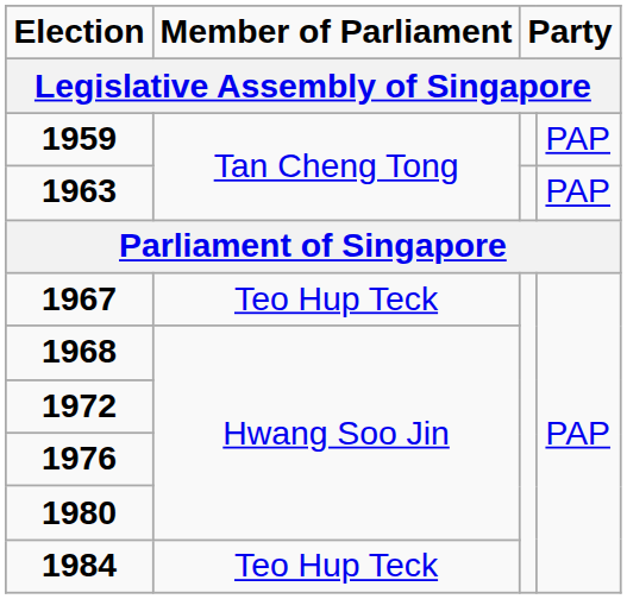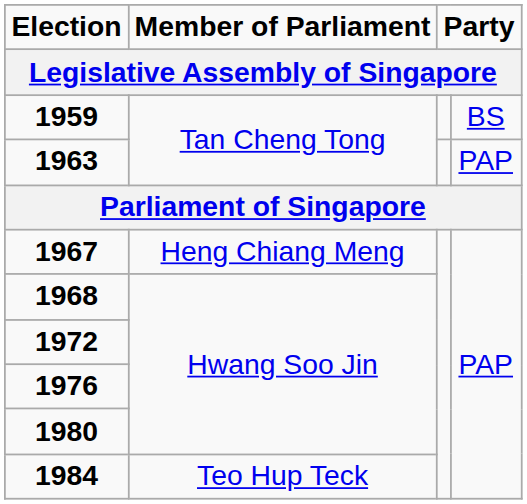1959 | column 4: PAP -> BS
1967 | Member of Parliament: Teo Hup Teck -> Heng Chiang Meng
